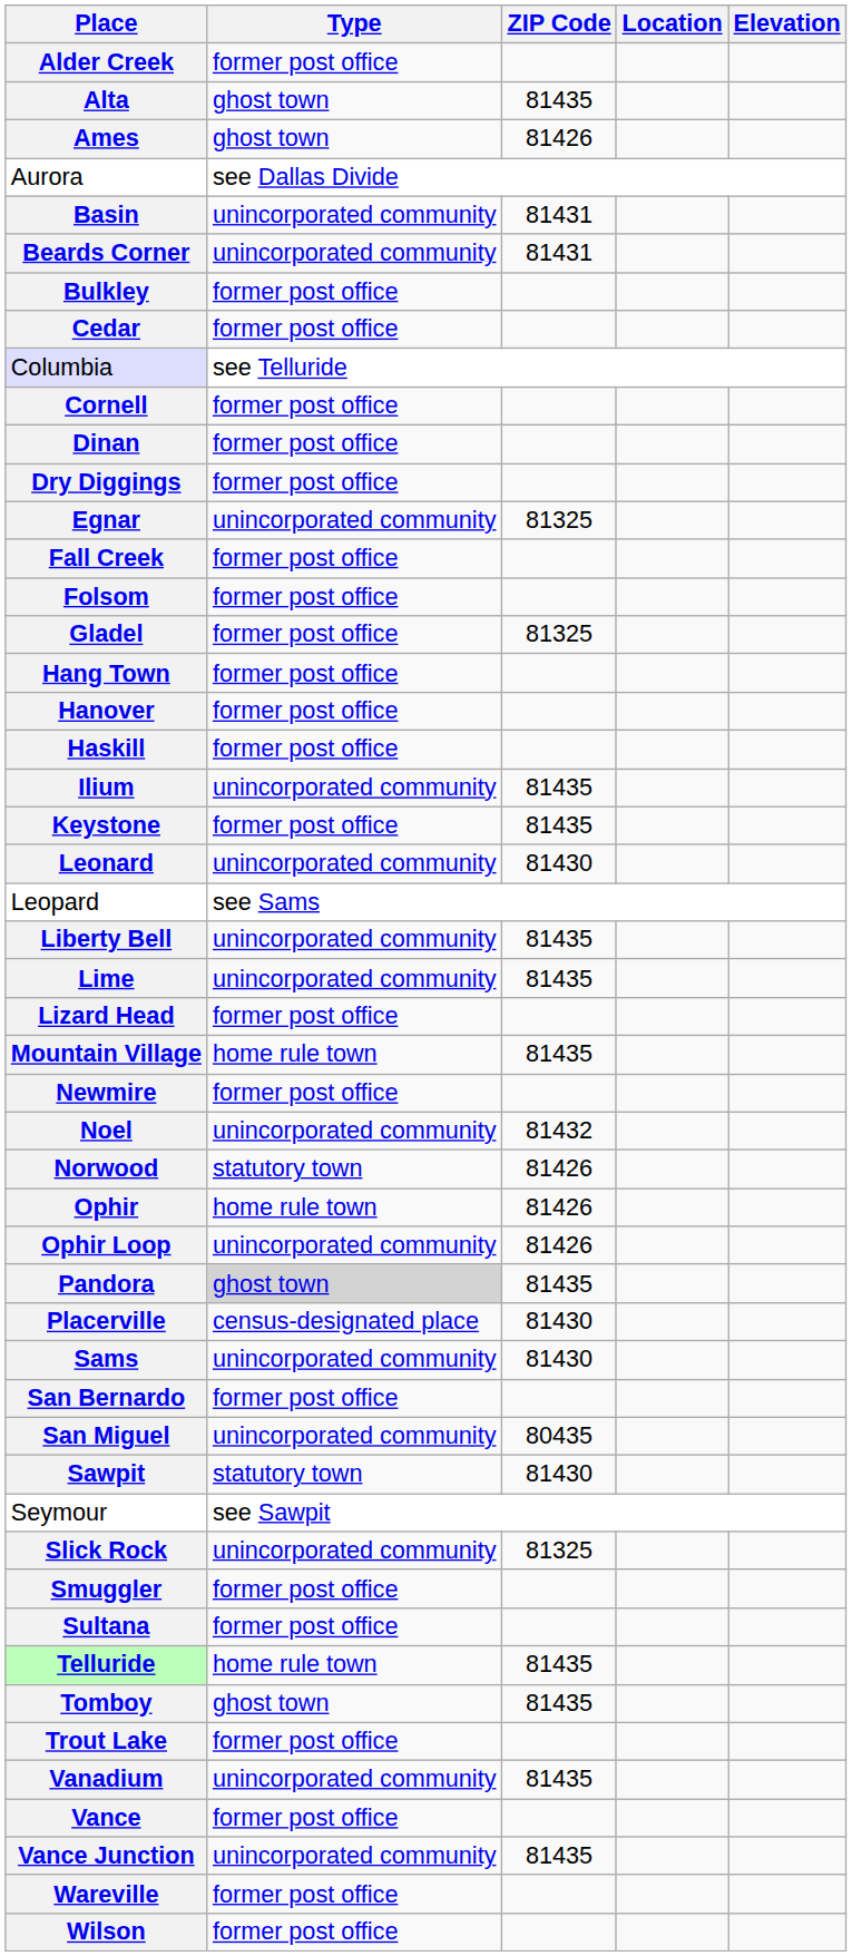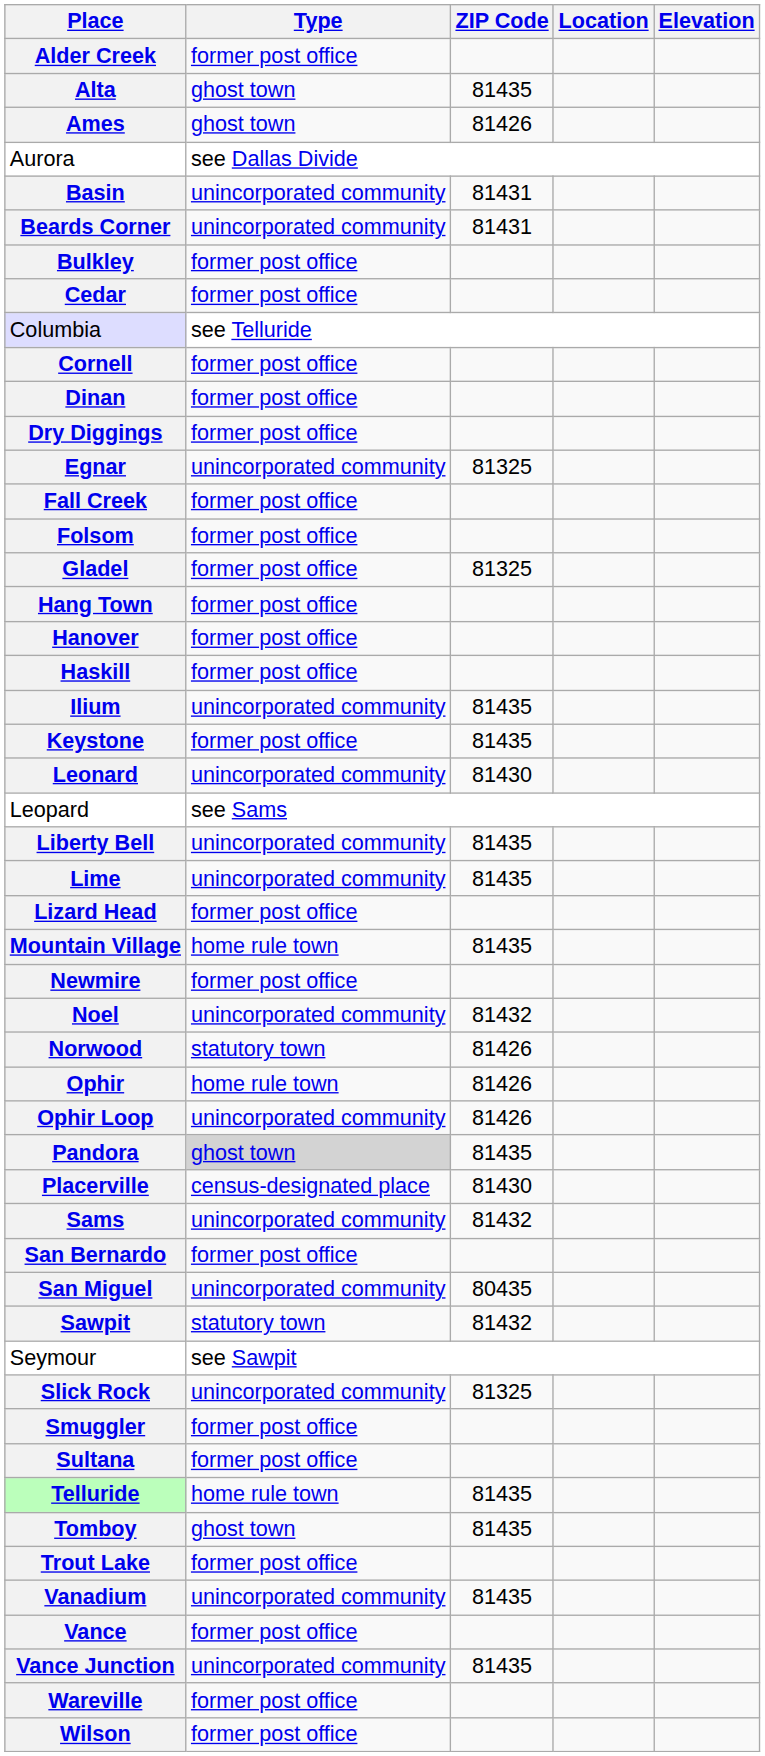Sams | ZIP Code: 81430 -> 81432
Sawpit | ZIP Code: 81430 -> 81432
